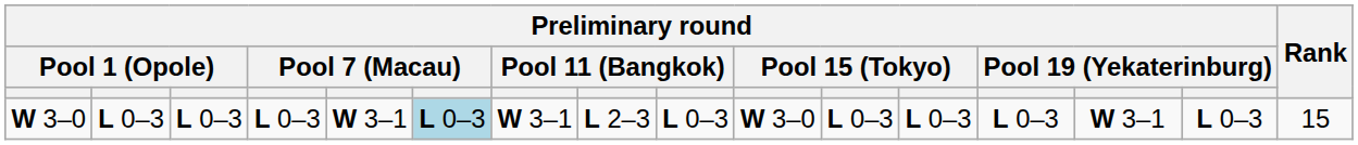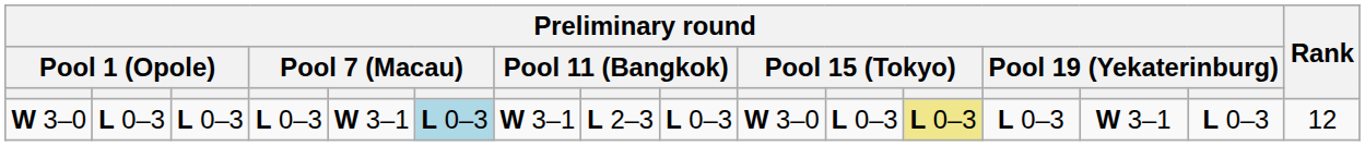row 4 | column 12: no background -> khaki background
row 4 | Rank: 15 -> 12
